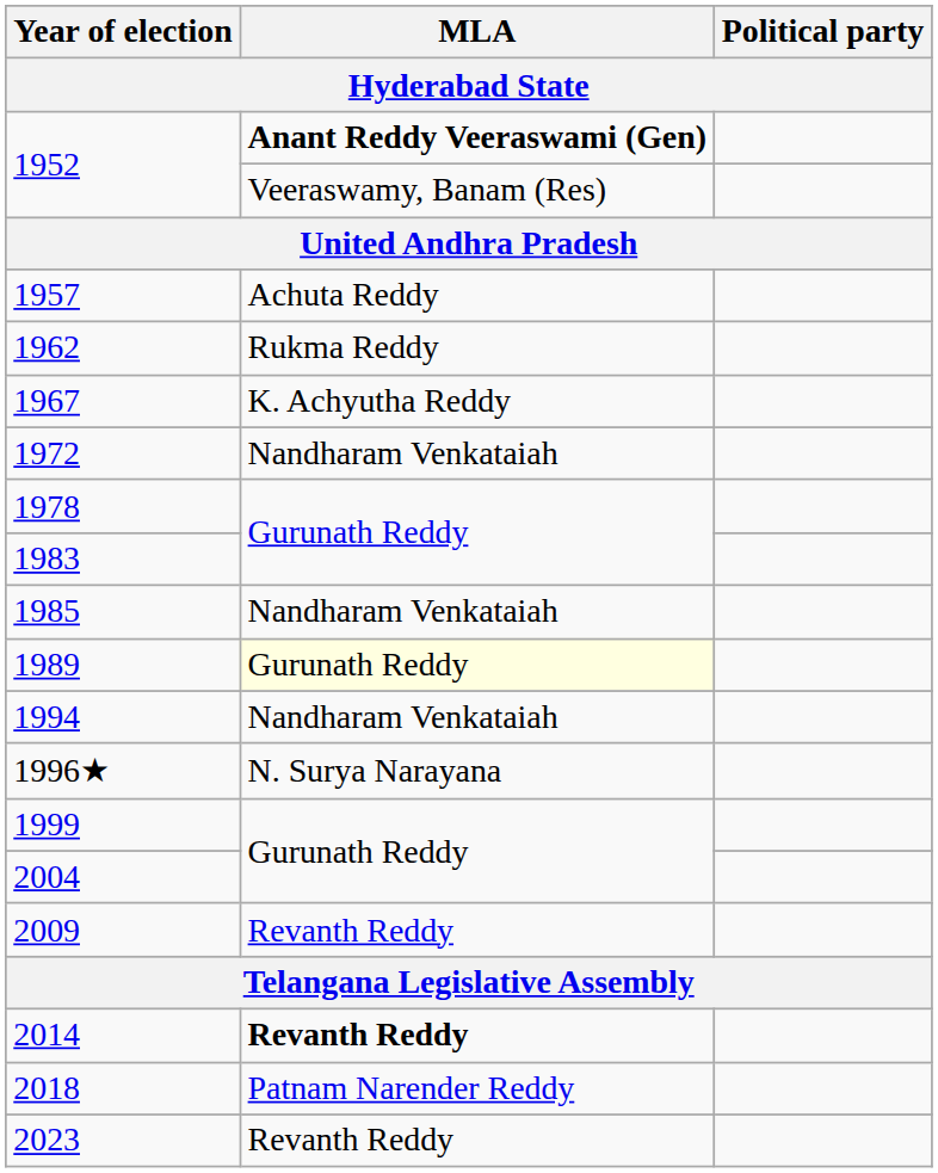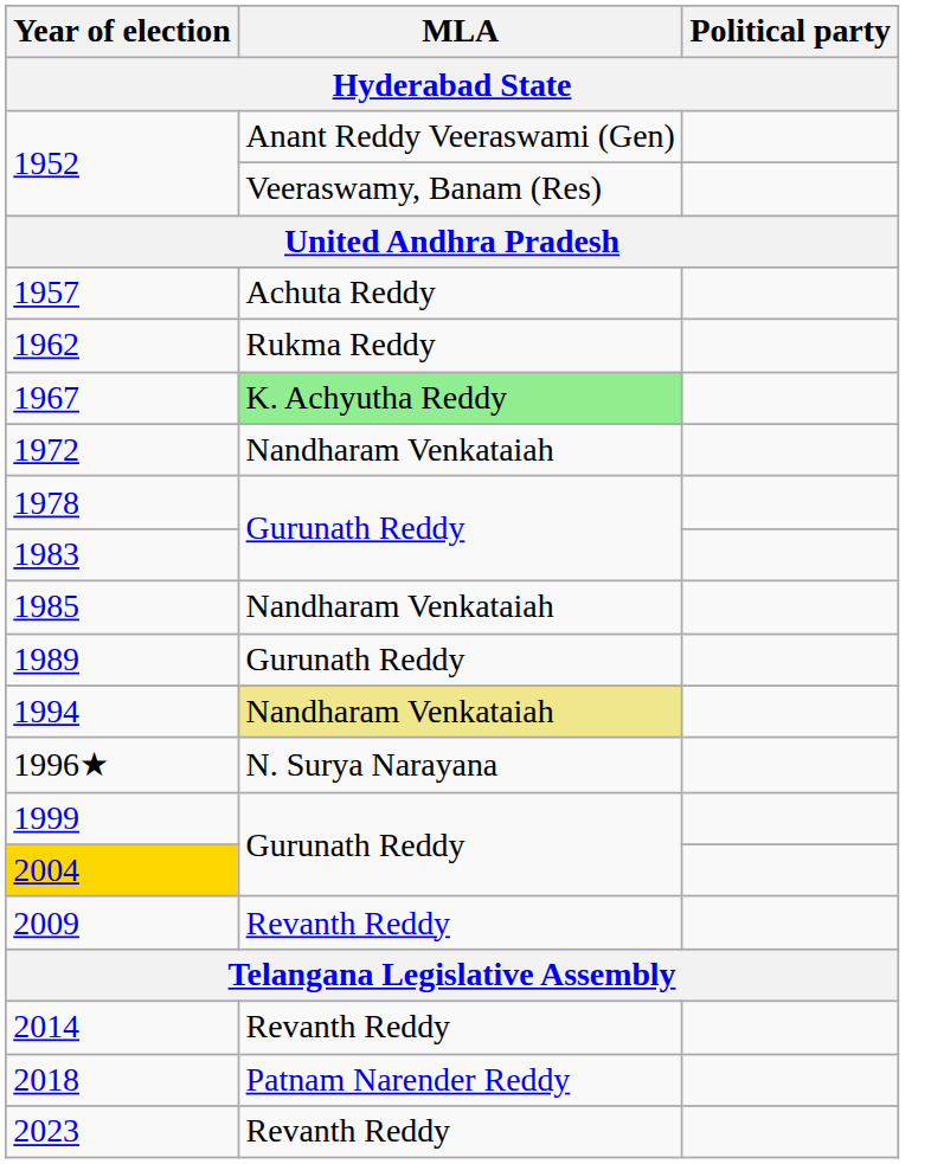1952 / Anant Reddy Veeraswami (Gen) | MLA: bold -> normal
1967 | MLA: no background -> lightgreen background
1989 | MLA: lightyellow background -> no background
1994 | MLA: no background -> khaki background
2004 | Year of election: no background -> gold background
2014 | MLA: bold -> normal
